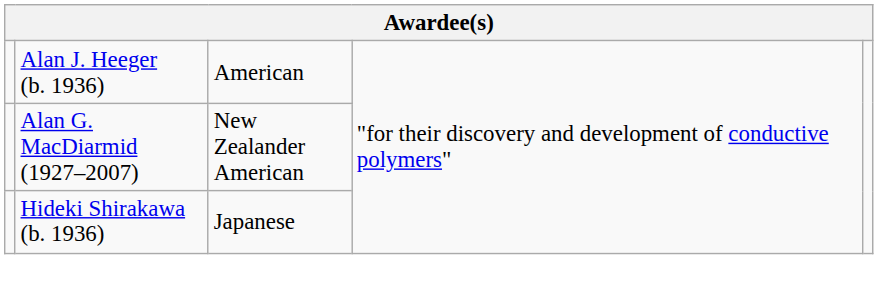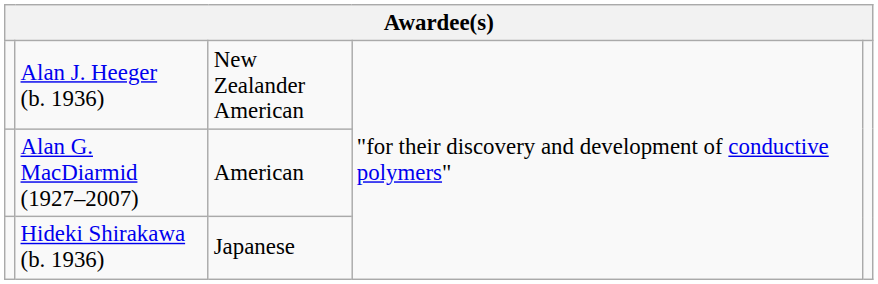Alan J. Heeger (b. 1936) | column 3: American -> New Zealander American
Alan G. MacDiarmid (1927–2007) | column 3: New Zealander American -> American
